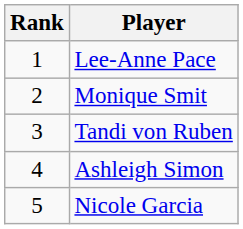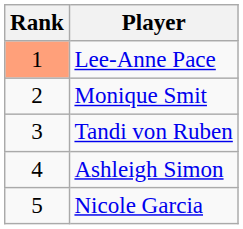Lee-Anne Pace | Rank: no background -> lightsalmon background
